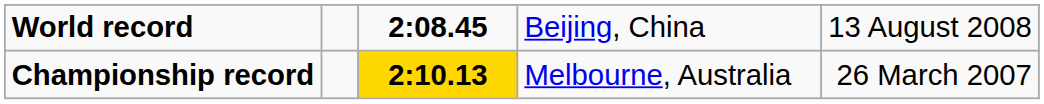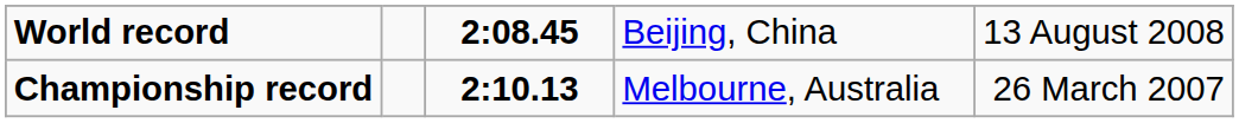Championship record | column 3: gold background -> no background
